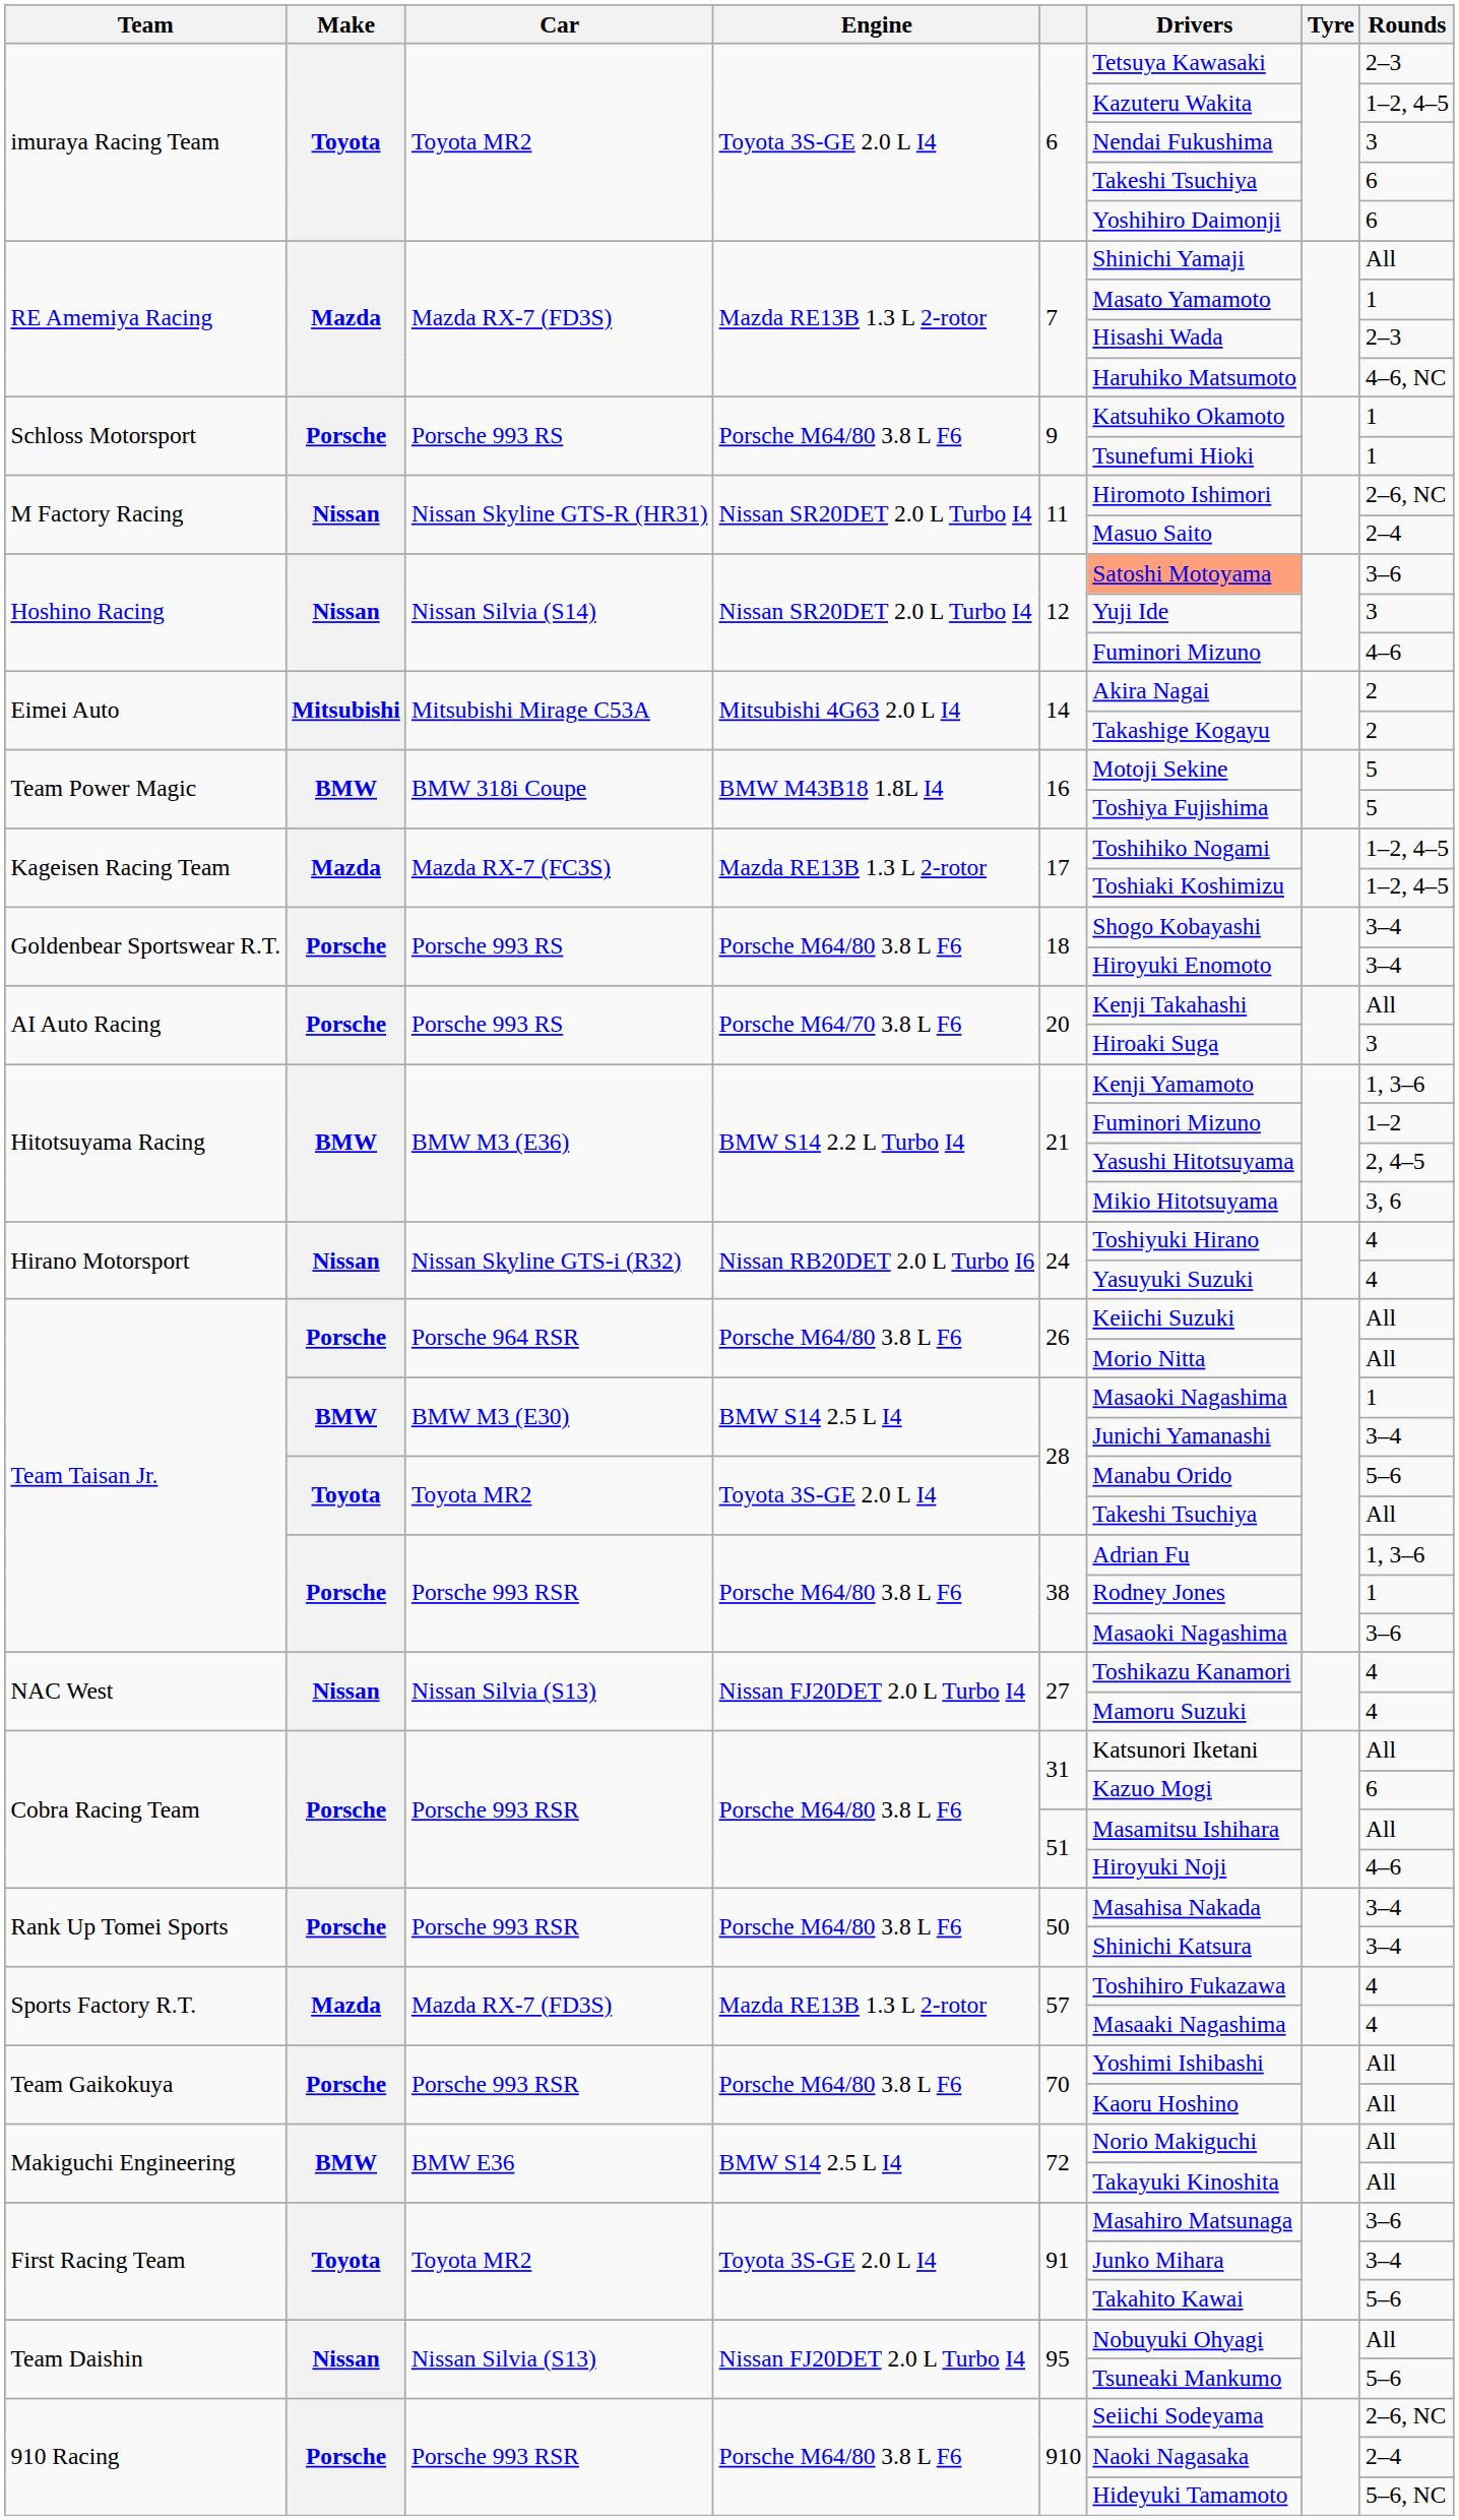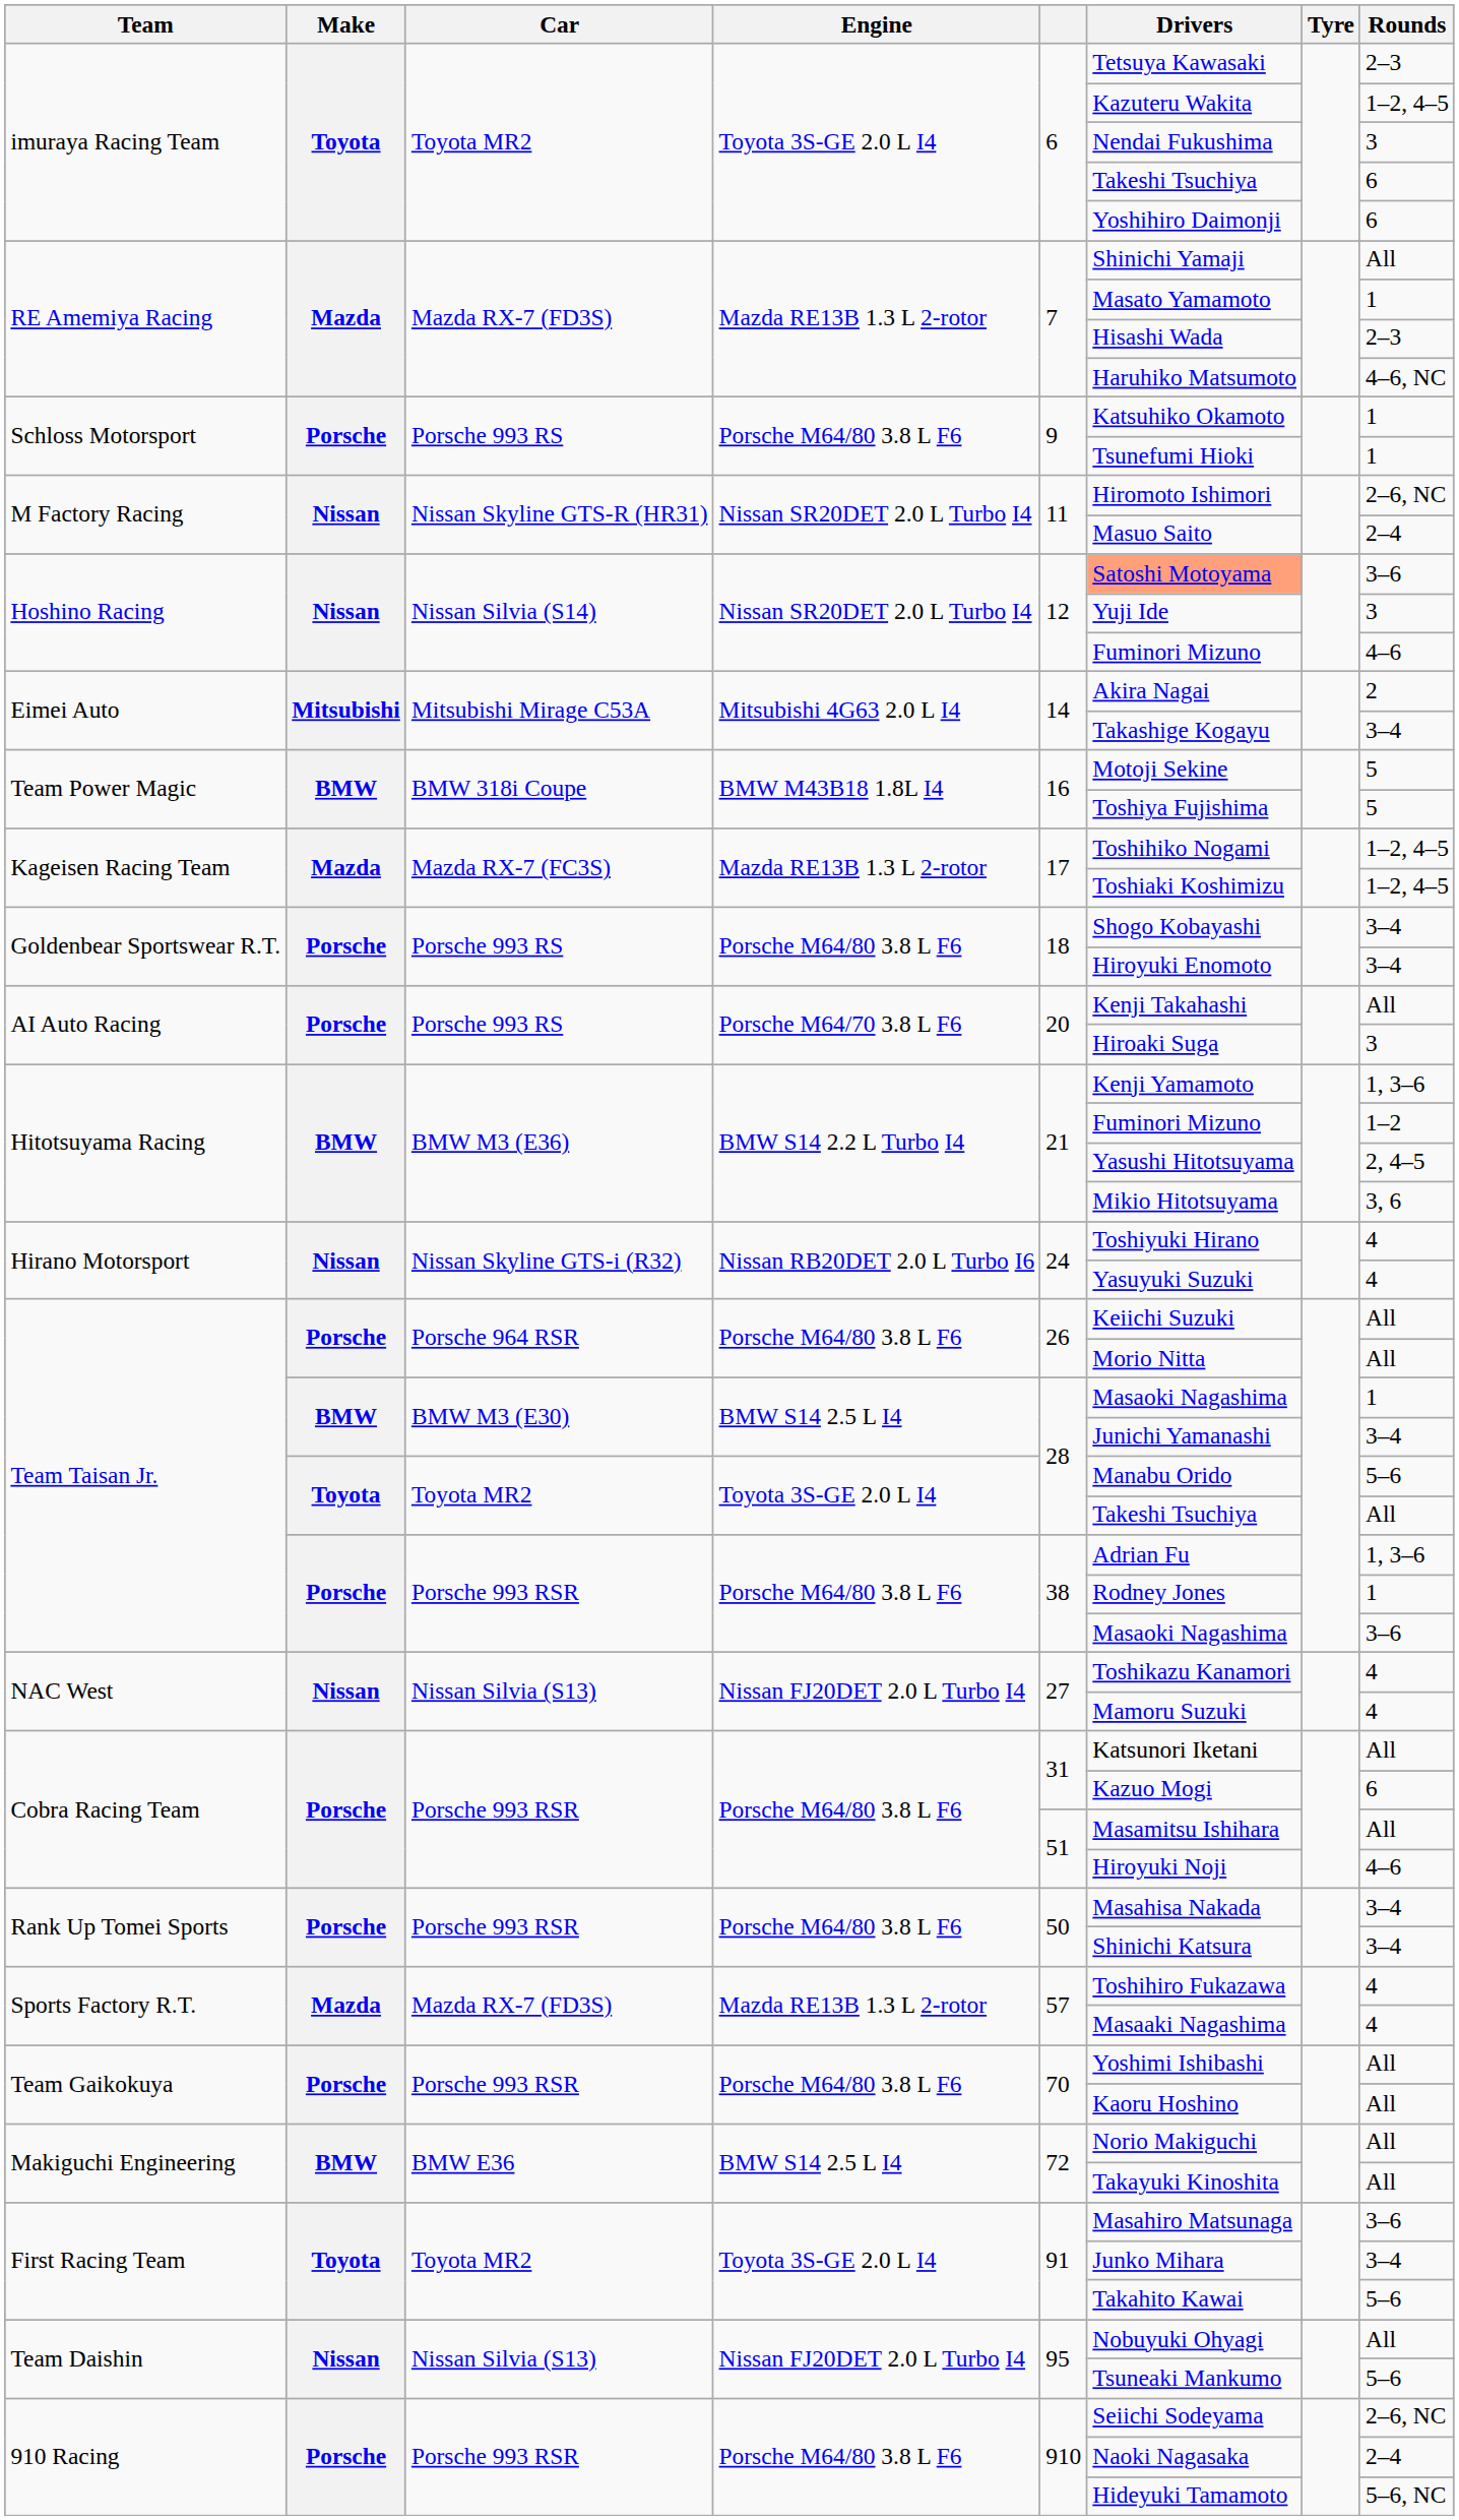row 19 | Rounds: 2 -> 3–4
